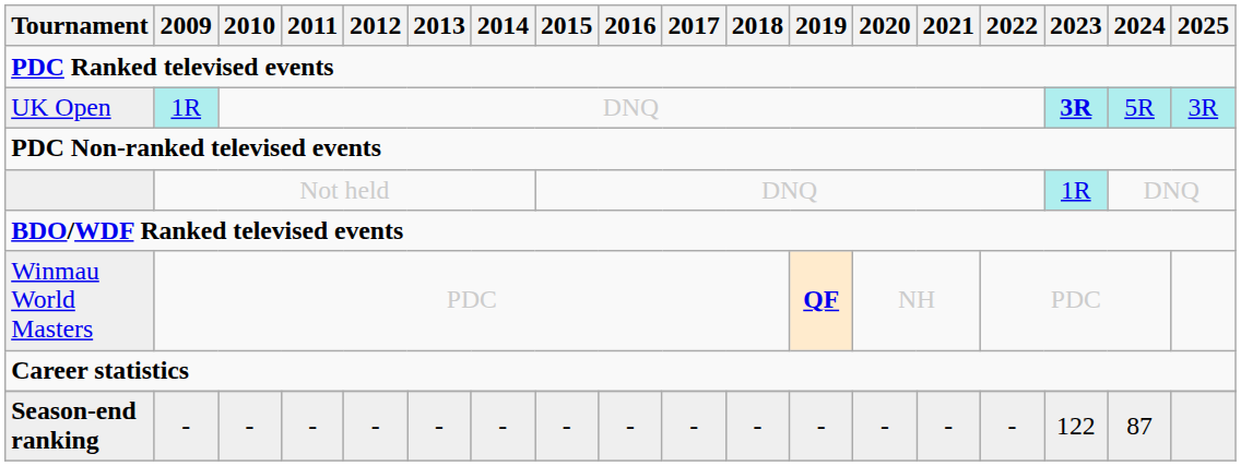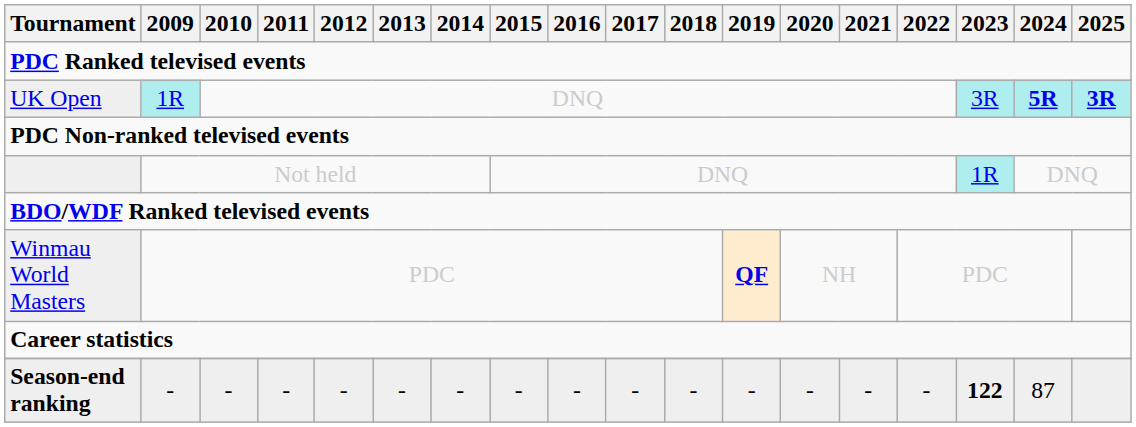UK Open | 2023: bold -> normal
UK Open | 2024: normal -> bold
UK Open | 2025: normal -> bold
Season-end ranking | 2023: normal -> bold
